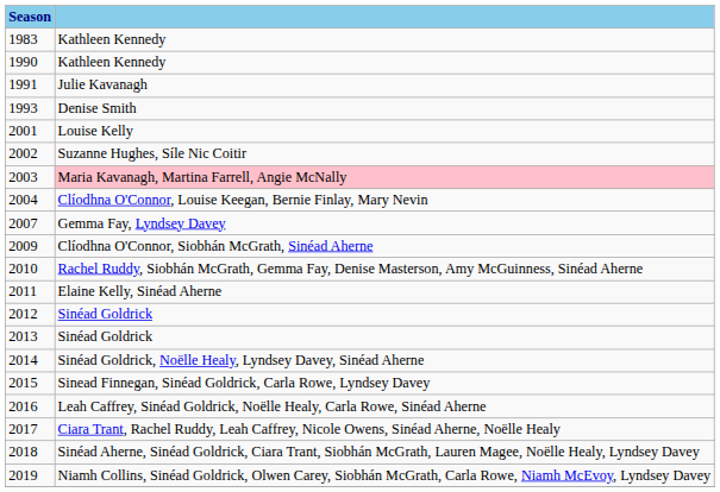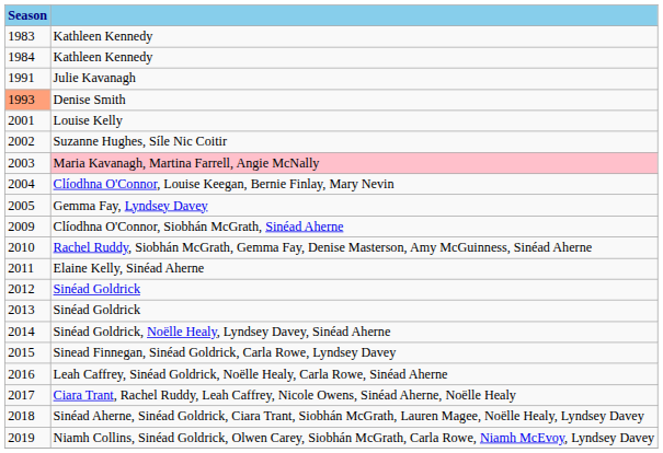row 3 | Season: 1990 -> 1984
row 5 | Season: no background -> lightsalmon background
row 10 | Season: 2007 -> 2005
